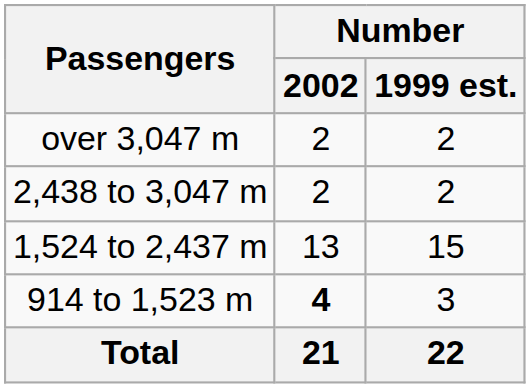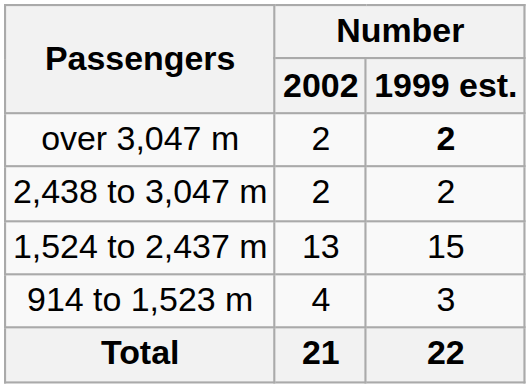over 3,047 m | Number / 1999 est.: normal -> bold
914 to 1,523 m | Number / 2002: bold -> normal
